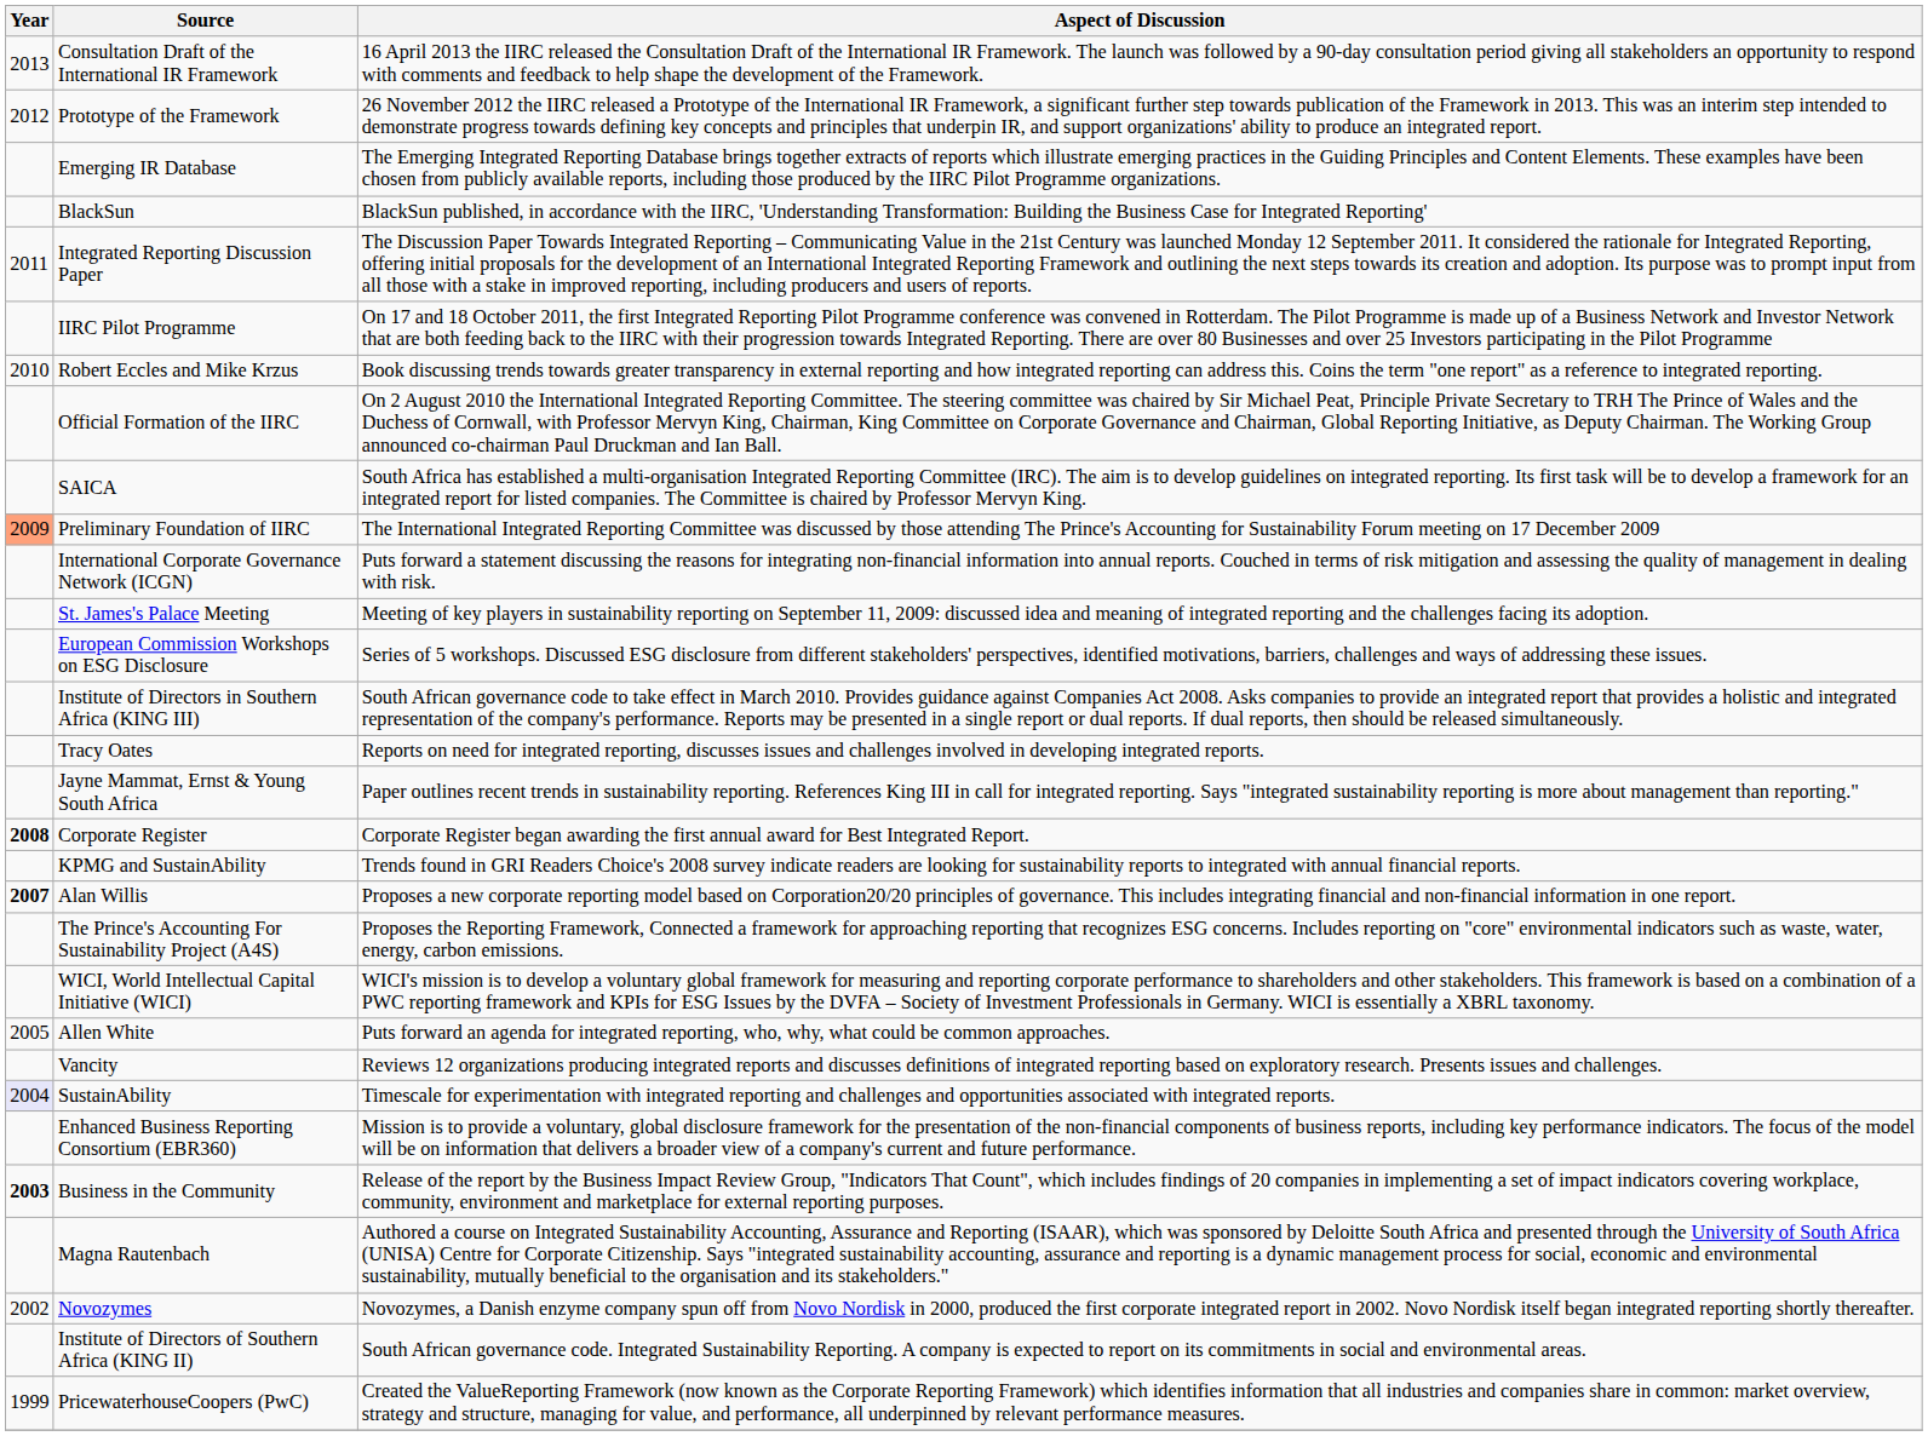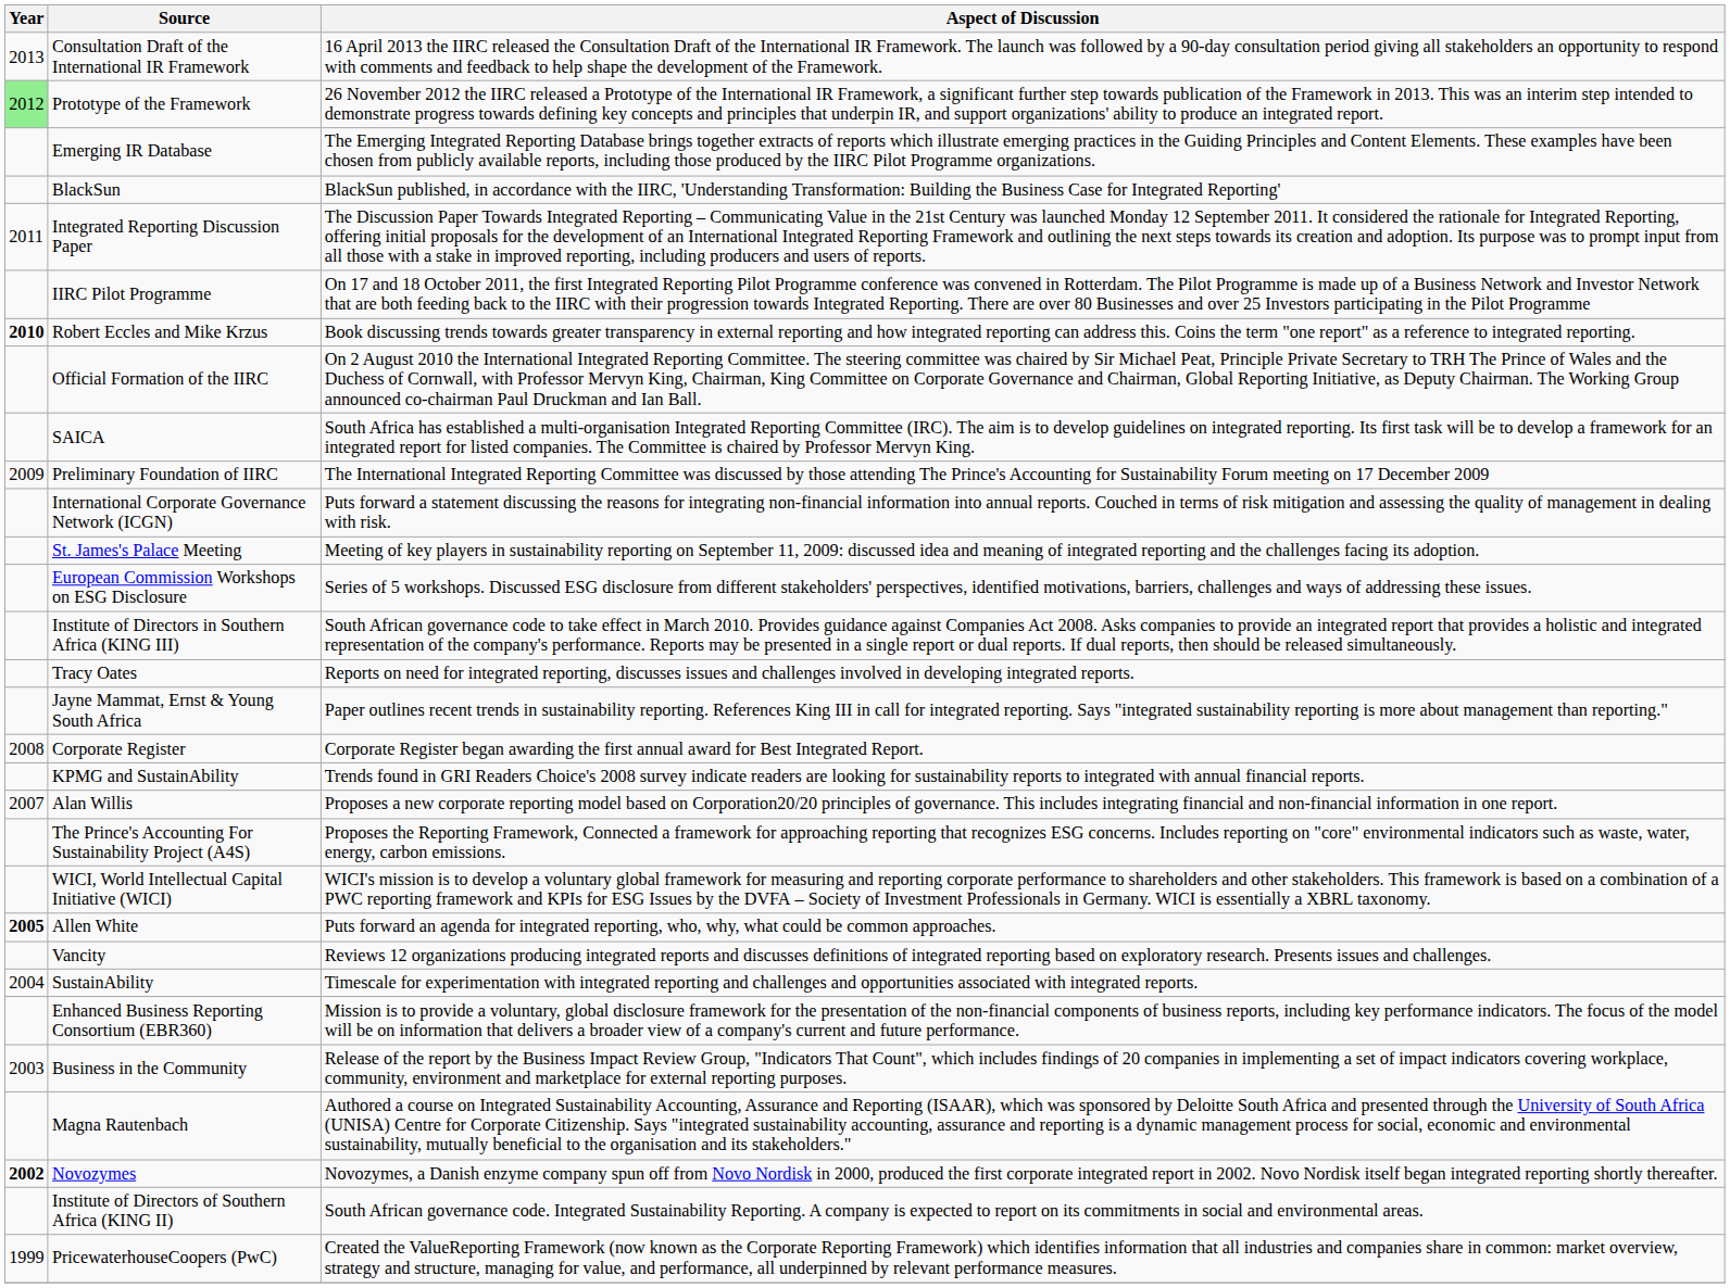Prototype of the Framework | Year: no background -> lightgreen background
Robert Eccles and Mike Krzus | Year: normal -> bold
Preliminary Foundation of IIRC | Year: lightsalmon background -> no background
Corporate Register | Year: bold -> normal
Alan Willis | Year: bold -> normal
Allen White | Year: normal -> bold
SustainAbility | Year: lavender background -> no background
Business in the Community | Year: bold -> normal
Novozymes | Year: normal -> bold
